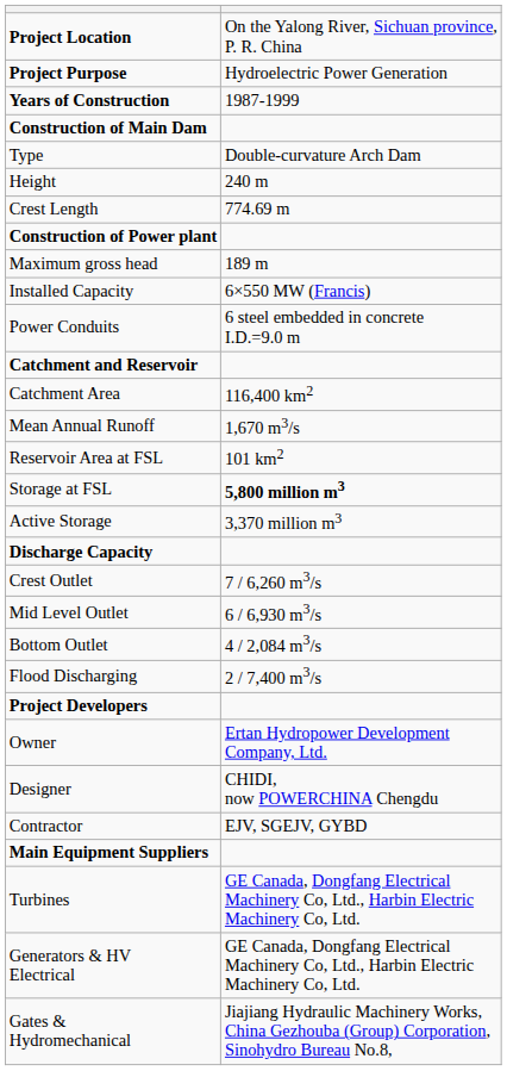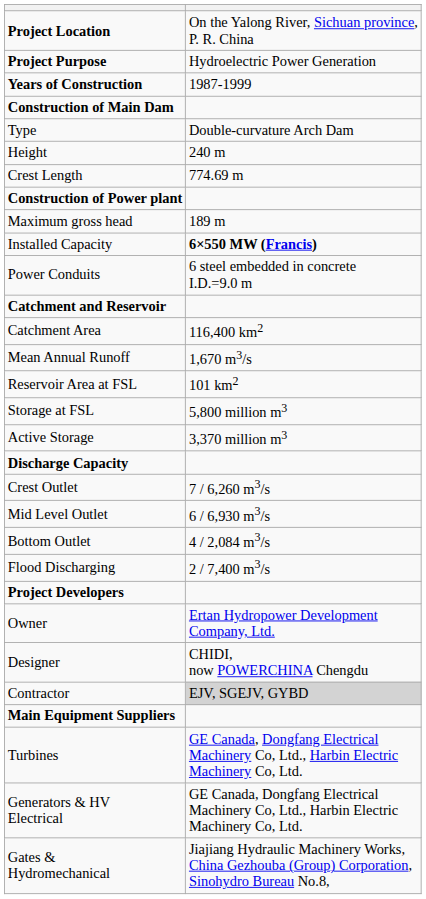Installed Capacity | column 2: normal -> bold
Storage at FSL | column 2: bold -> normal
Contractor | column 2: no background -> lightgrey background
